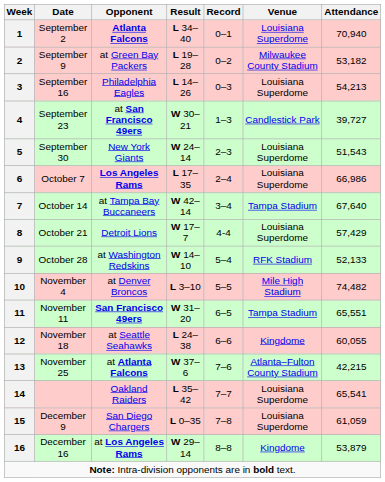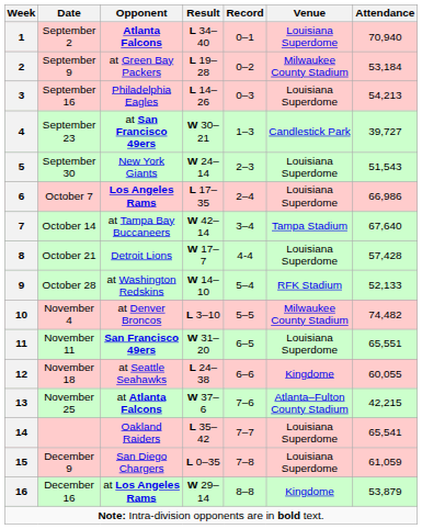2 | Attendance: 53,182 -> 53,184
8 | Attendance: 57,429 -> 57,428
10 | Venue: Mile High Stadium -> Milwaukee County Stadium
11 | Venue: Tampa Stadium -> Louisiana Superdome
